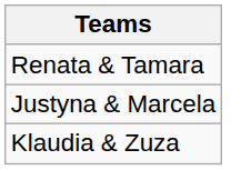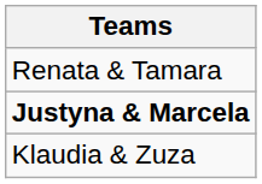row 3 | column 1: normal -> bold
